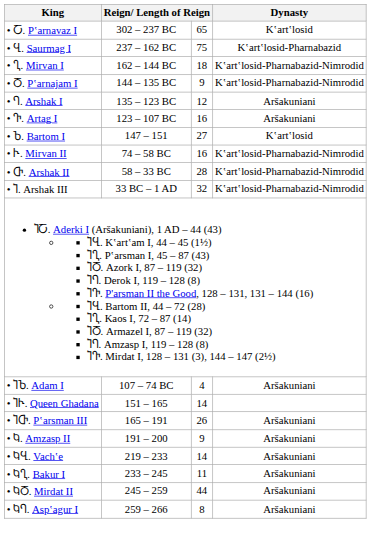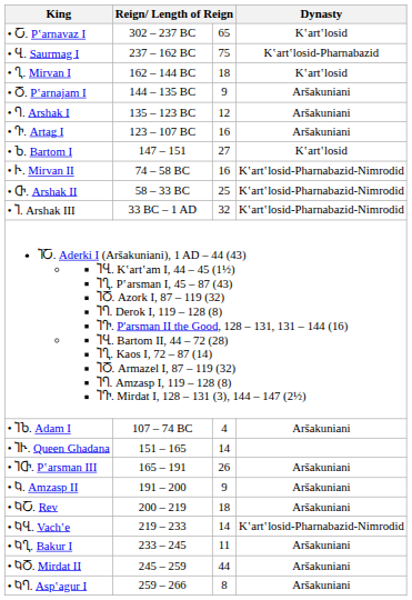• Ⴂ. Mirvan I | Dynasty: Kʽartʽlosid-Pharnabazid-Nimrodid -> Kʽartʽlosid
• Ⴃ. Pʽarnajam I | Dynasty: Kʽartʽlosid-Pharnabazid-Nimrodid -> Aršakuniani
• Ⴇ. Arshak II | column 3: 28 -> 25
+ row: • ႩႠ. Rev | 200 – 219 | 18 | Aršakuniani
• ႩႡ. Vachʽe | Dynasty: Aršakuniani -> Kʽartʽlosid-Pharnabazid-Nimrodid
